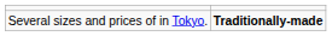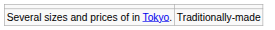Several sizes and prices of in Tokyo. | column 2: bold -> normal
